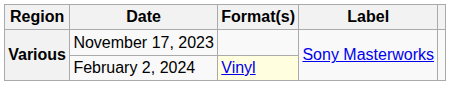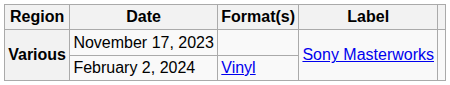February 2, 2024 | Format(s): lightyellow background -> no background
